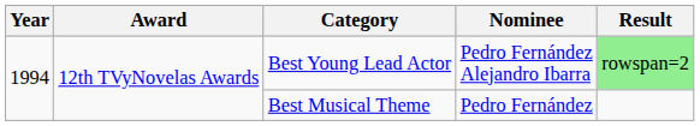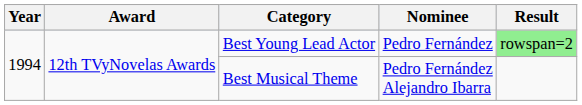Best Young Lead Actor | Nominee: Pedro Fernández Alejandro Ibarra -> Pedro Fernández
Best Musical Theme | Nominee: Pedro Fernández -> Pedro Fernández Alejandro Ibarra
